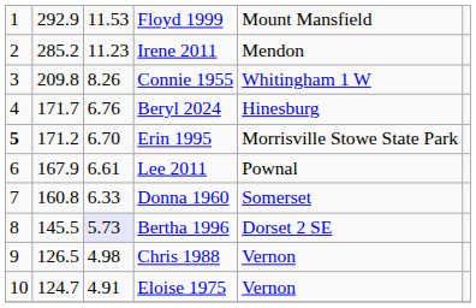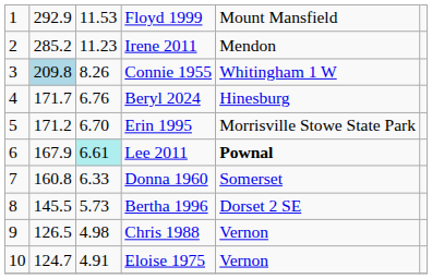Connie 1955 | column 2: no background -> lightblue background
Erin 1995 | column 1: bold -> normal
Lee 2011 | column 3: no background -> paleturquoise background
Lee 2011 | column 5: normal -> bold
Bertha 1996 | column 3: lavender background -> no background
